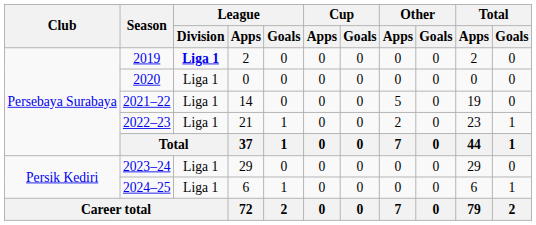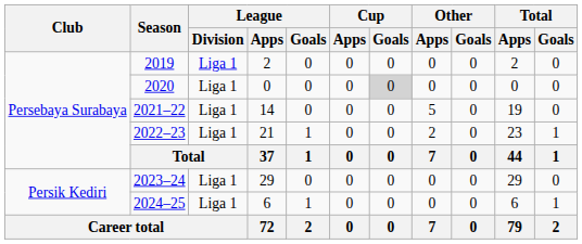2019 | League / Division: bold -> normal
2020 | Cup / Goals: no background -> lightgrey background
